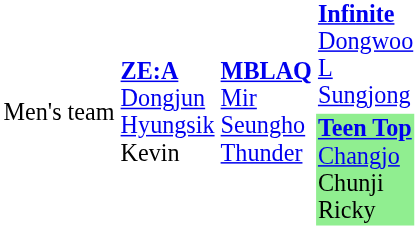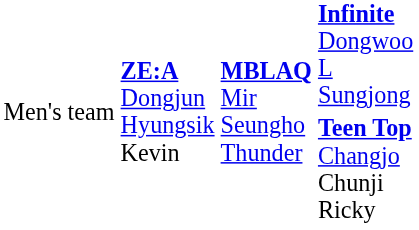row 2 | column 4: lightgreen background -> no background
